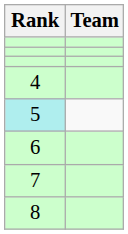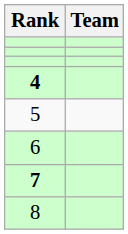row 5 | Rank: normal -> bold
row 6 | Rank: paleturquoise background -> no background
row 8 | Rank: normal -> bold
